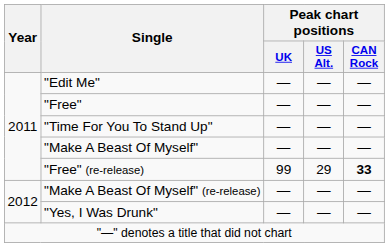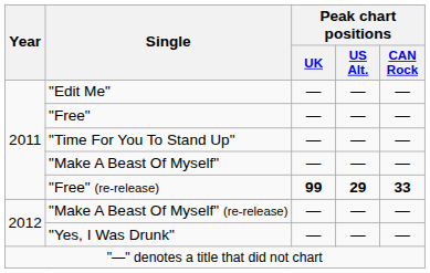"Free" (re-release) | Peak chart positions / UK: normal -> bold
"Free" (re-release) | Peak chart positions / US Alt.: normal -> bold
